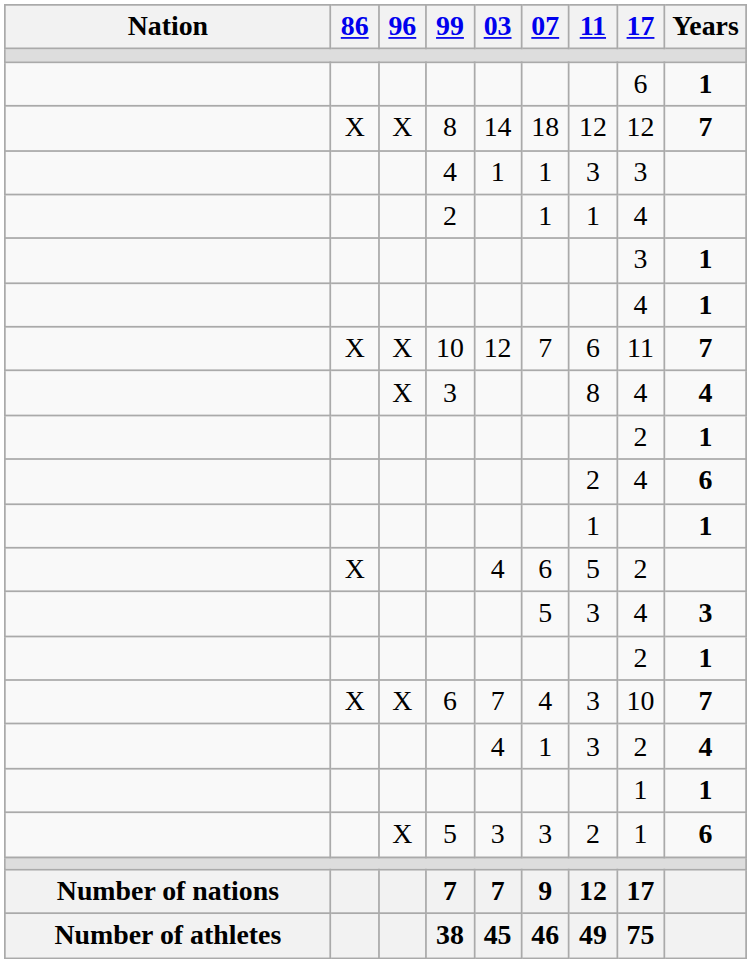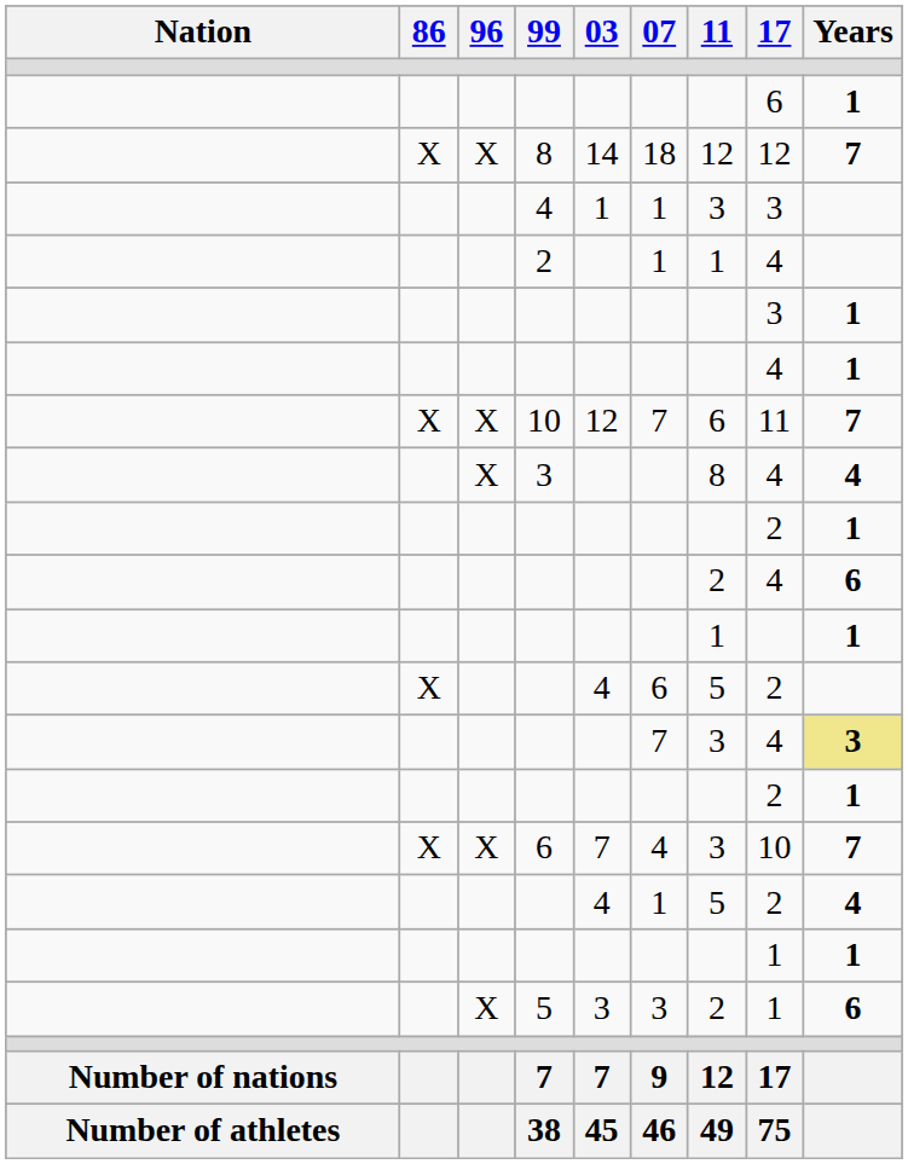row 15 | 07: 5 -> 7
row 15 | Years: no background -> khaki background
row 18 | 11: 3 -> 5
